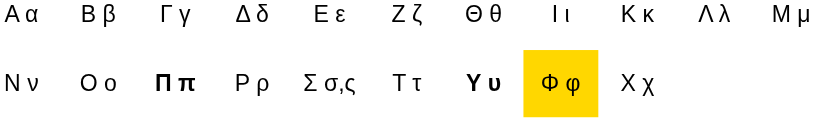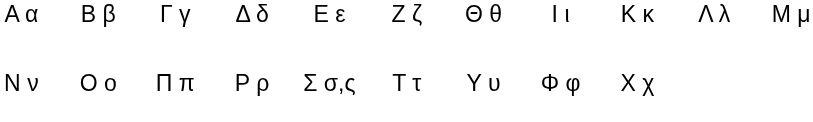Ν ν | column 3: bold -> normal
Ν ν | column 7: bold -> normal
Ν ν | column 8: gold background -> no background
